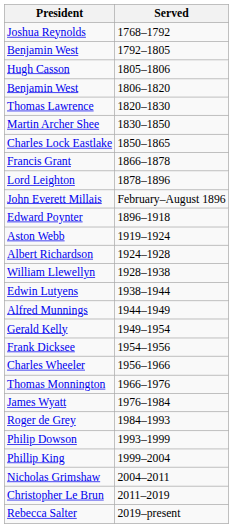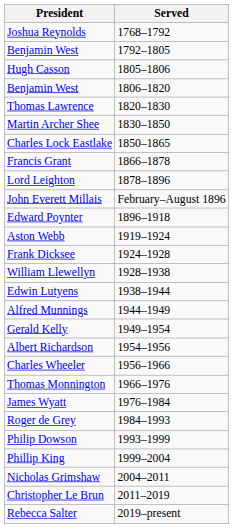row 14 | President: Albert Richardson -> Frank Dicksee
row 19 | President: Frank Dicksee -> Albert Richardson
